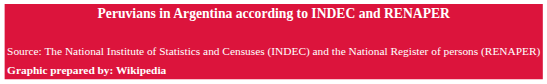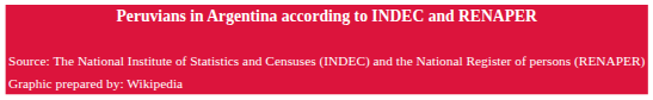row 3 | column 1: bold -> normal
